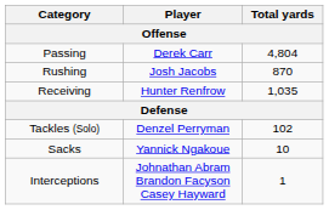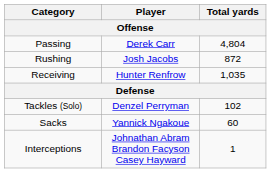Rushing | Total yards: 870 -> 872
Sacks | Total yards: 10 -> 60
